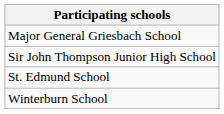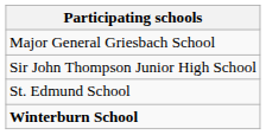row 5 | column 1: normal -> bold
